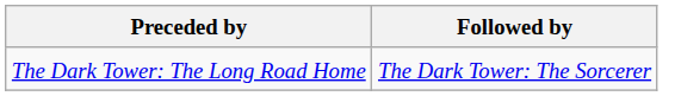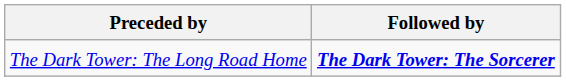The Dark Tower: The Long Road Home | Followed by: normal -> bold
